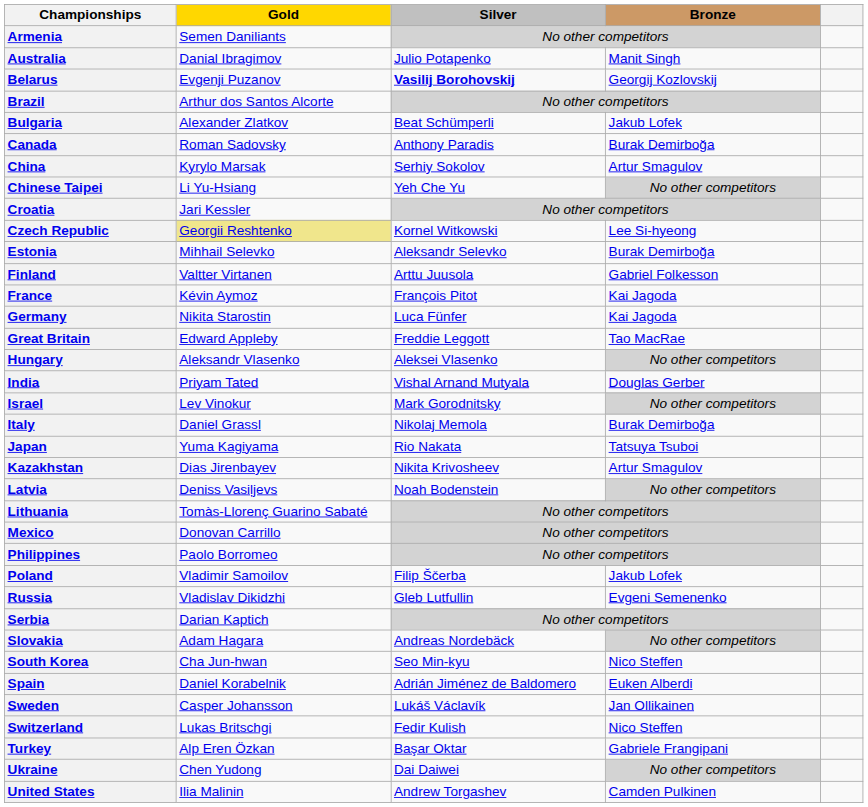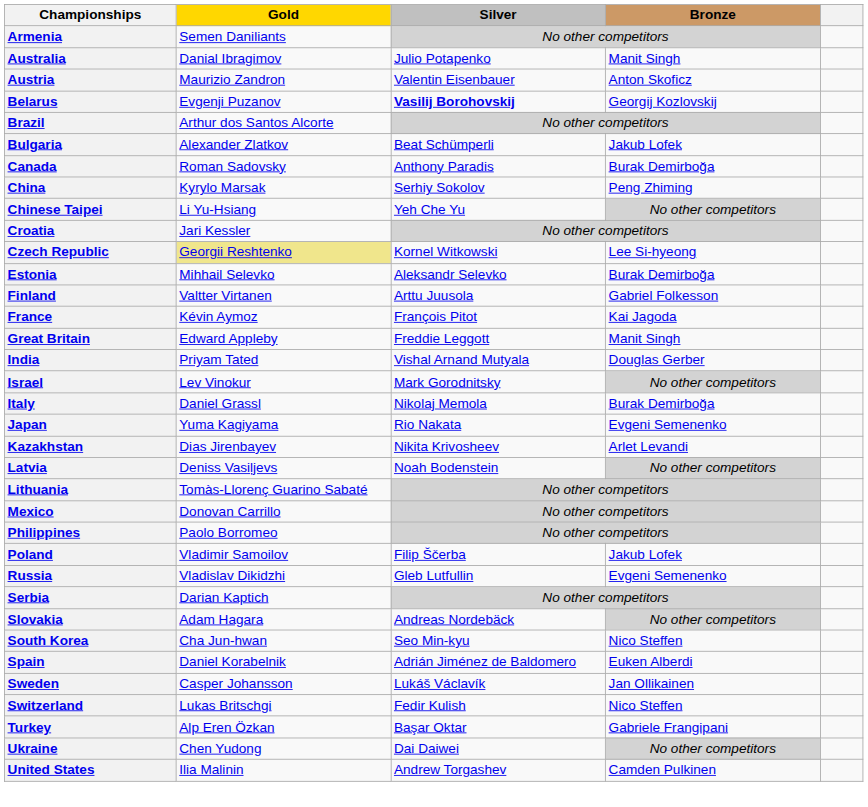+ row: Austria | Maurizio Zandron | Valentin Eisenbauer | Anton Skoficz
China | Bronze: Artur Smagulov -> Peng Zhiming
- row: Germany | Nikita Starostin | Luca Fünfer | Kai Jagoda
Great Britain | Bronze: Tao MacRae -> Manit Singh
- row: Hungary | Aleksandr Vlasenko | Aleksei Vlasenko | No other competitors
Japan | Bronze: Tatsuya Tsuboi -> Evgeni Semenenko
Kazakhstan | Bronze: Artur Smagulov -> Arlet Levandi
